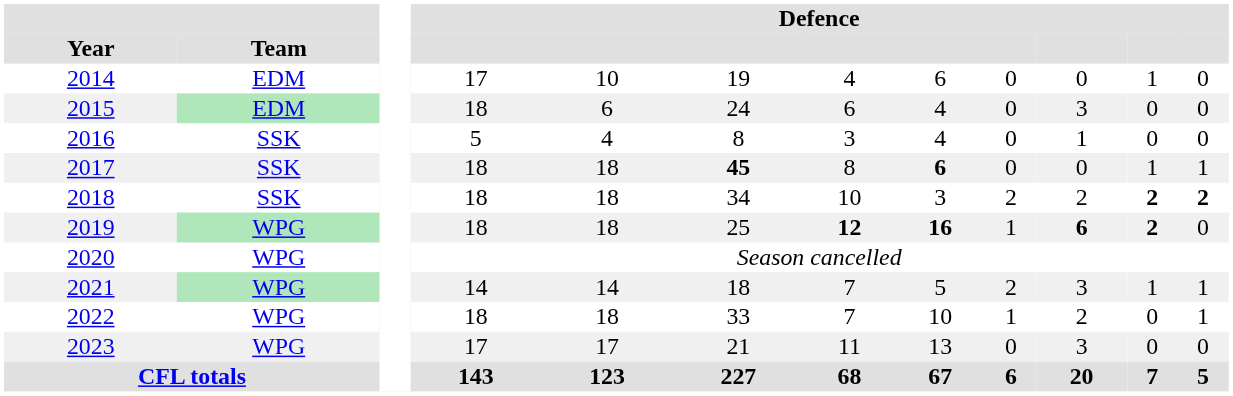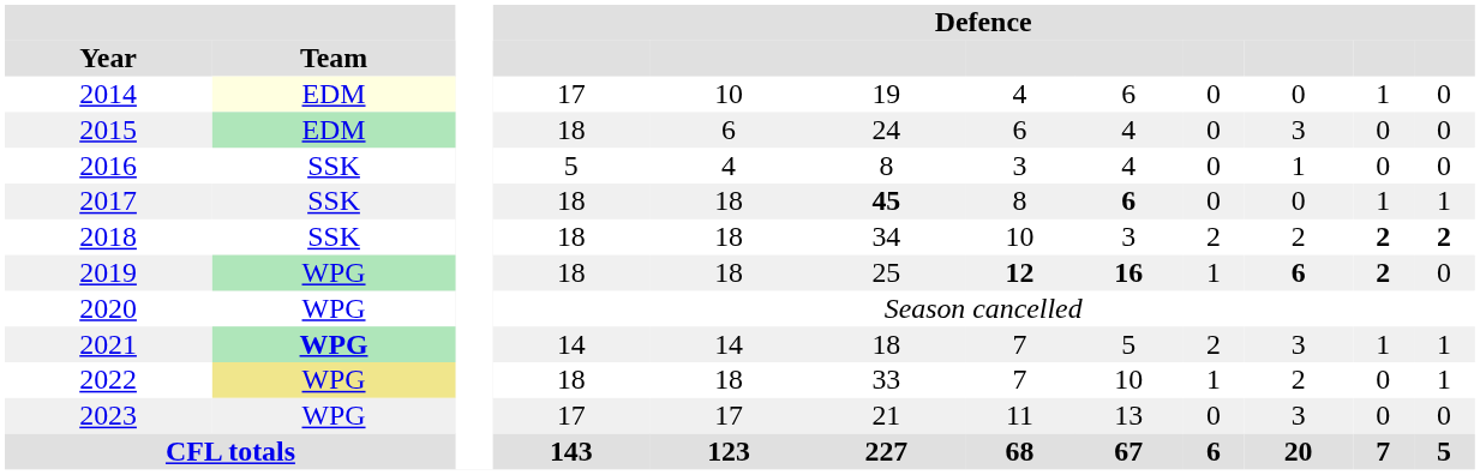2014 | Team: no background -> lightyellow background
2021 | Team: normal -> bold
2022 | Team: no background -> khaki background
